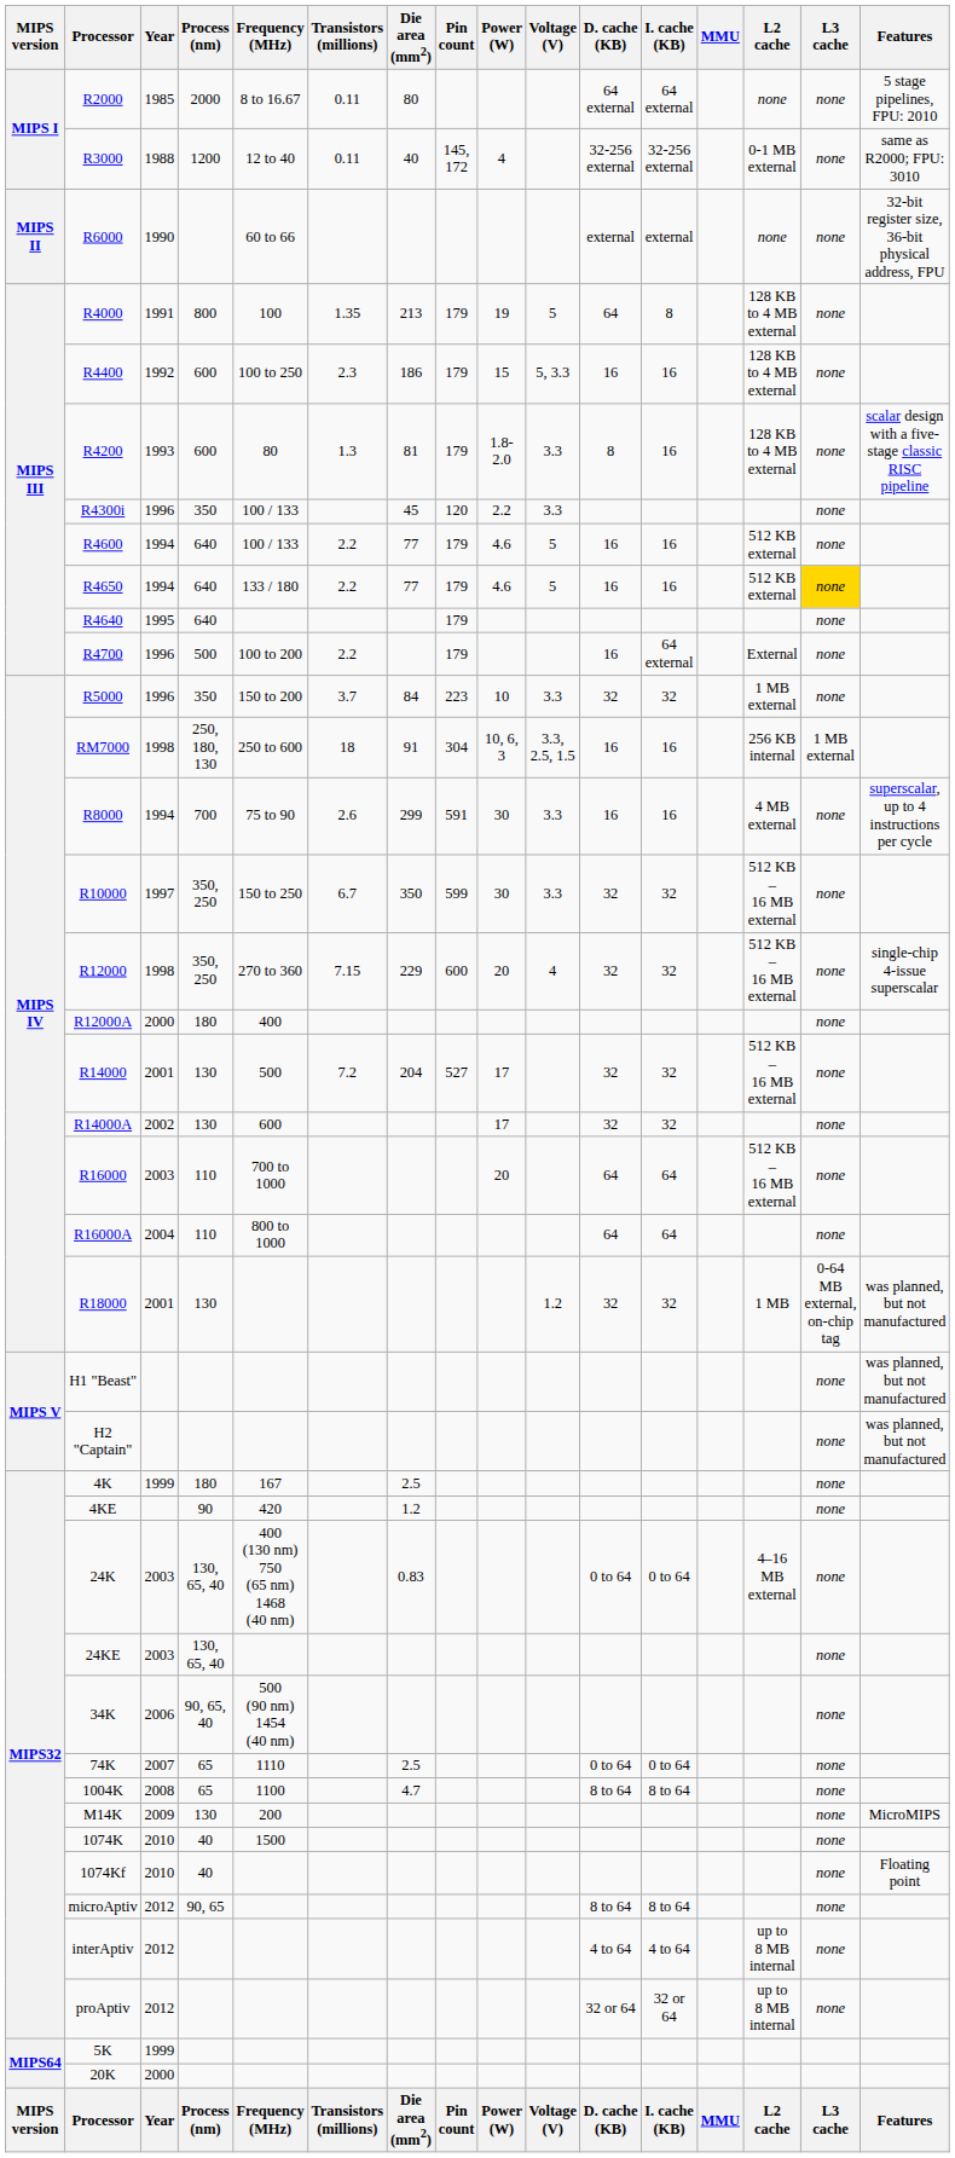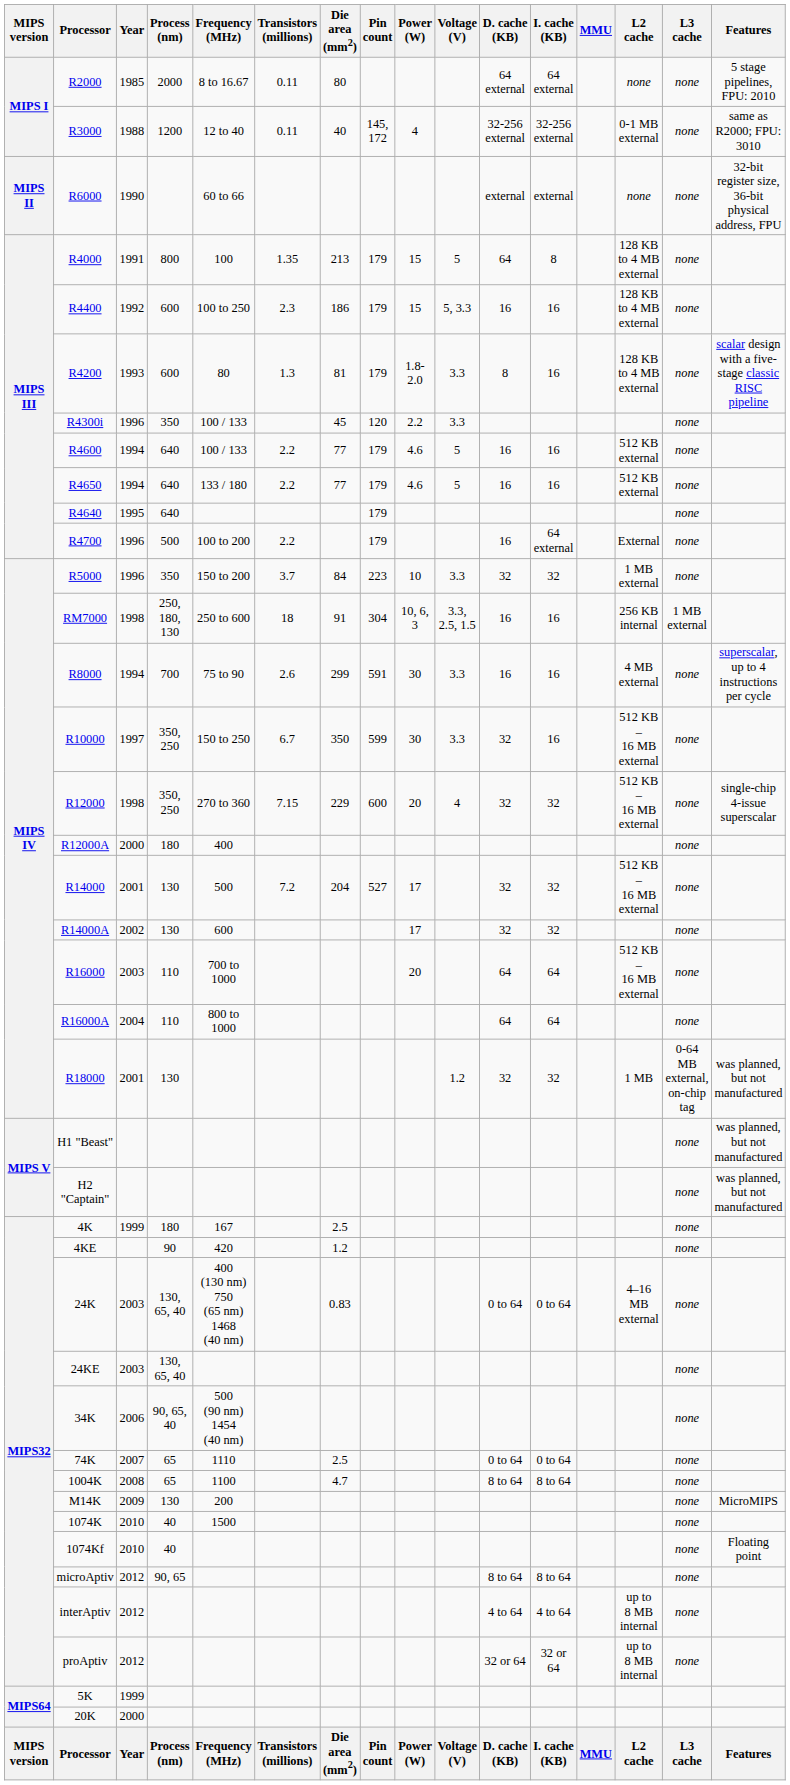R4000 | Power (W): 19 -> 15
R4650 | L3 cache: gold background -> no background
R10000 | I. cache (KB): 32 -> 16
